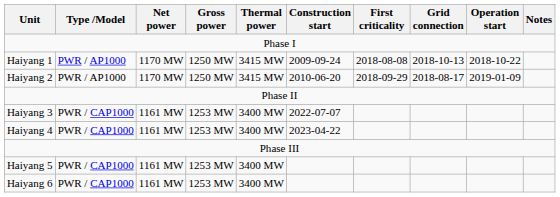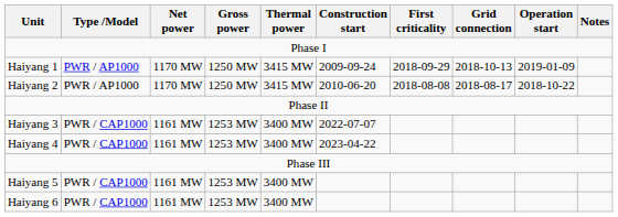Haiyang 1 | First criticality: 2018-08-08 -> 2018-09-29
Haiyang 1 | Operation start: 2018-10-22 -> 2019-01-09
Haiyang 2 | First criticality: 2018-09-29 -> 2018-08-08
Haiyang 2 | Operation start: 2019-01-09 -> 2018-10-22
